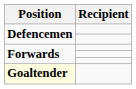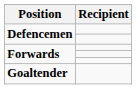row 7 | Position: lightyellow background -> no background
